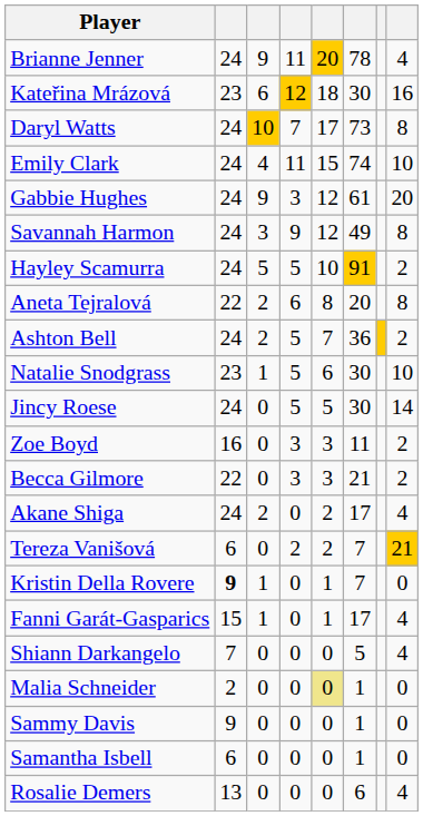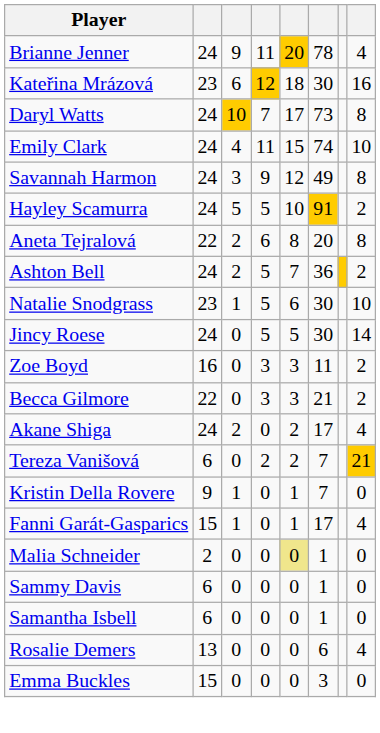- row: Gabbie Hughes | 24 | 9 | 3 | 12 | 61 | 20
Kristin Della Rovere | column 2: bold -> normal
- row: Shiann Darkangelo | 7 | 0 | 0 | 0 | 5 | 4
Sammy Davis | column 2: 9 -> 6
+ row: Emma Buckles | 15 | 0 | 0 | 0 | 3 | 0
